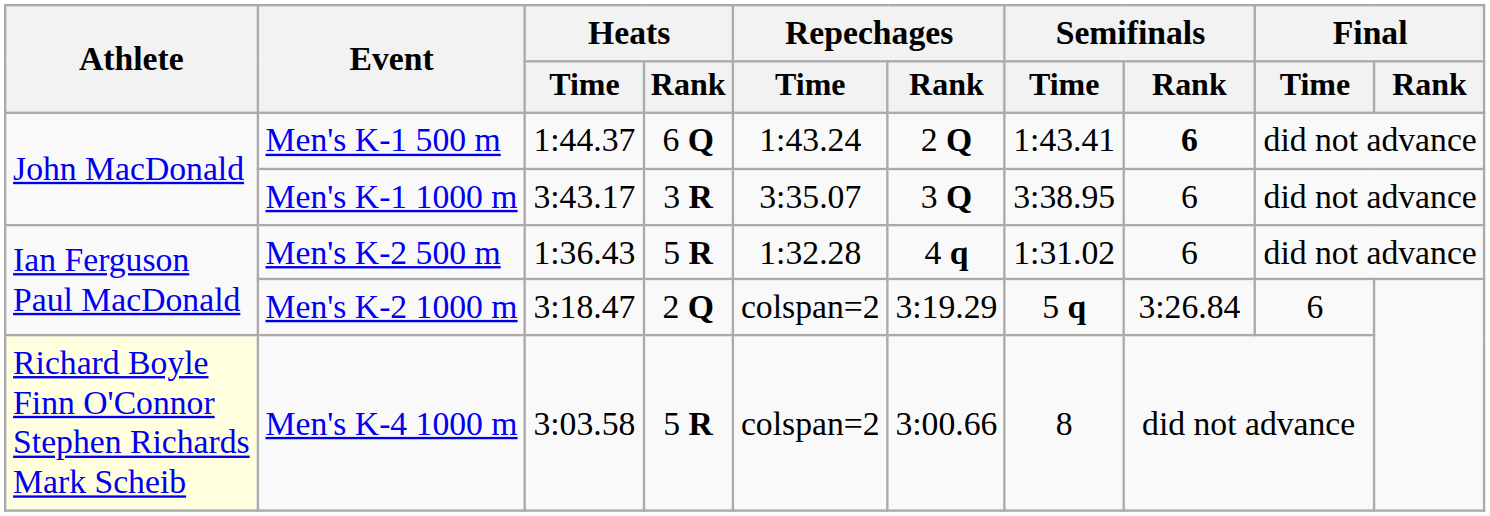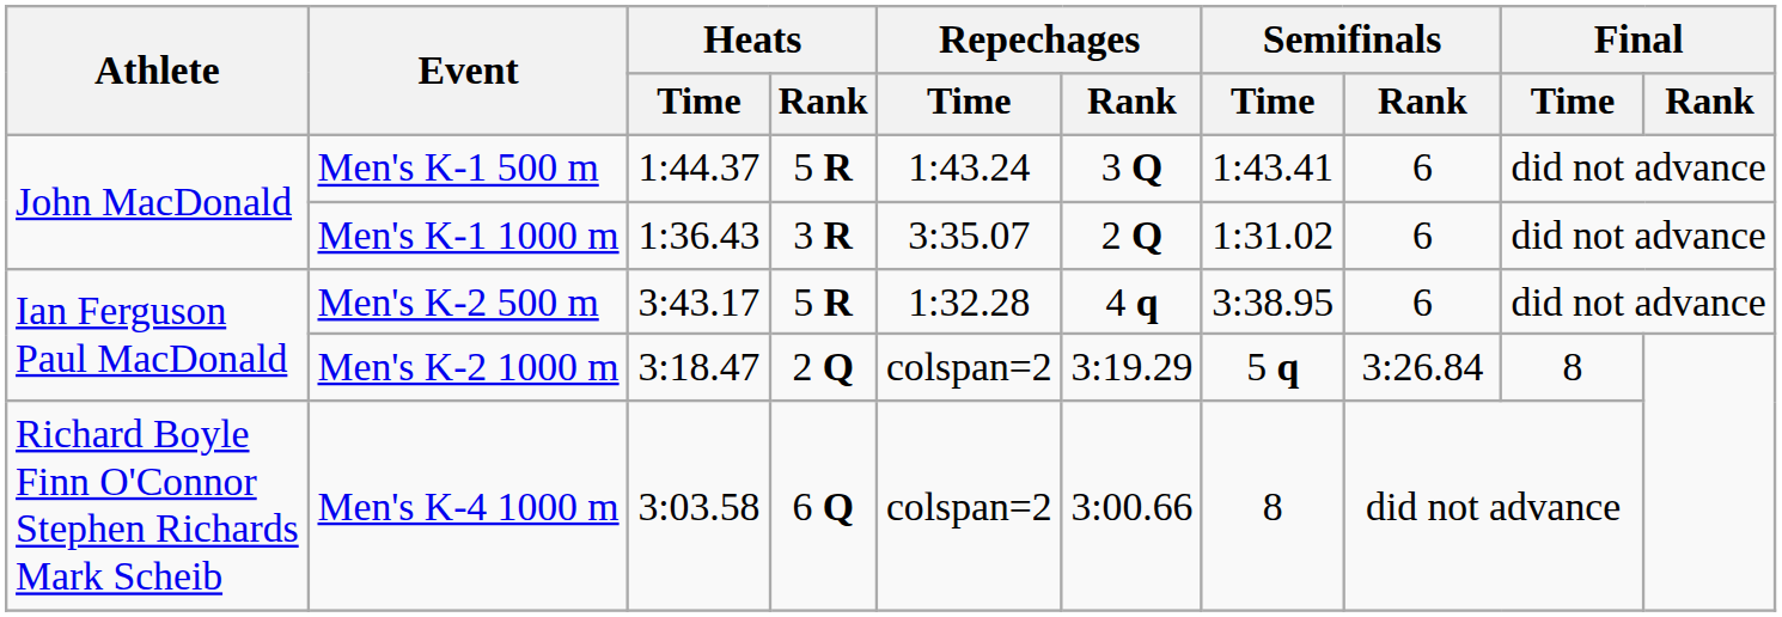Men's K-1 500 m | Heats / Rank: 6 Q -> 5 R
Men's K-1 500 m | Repechages / Rank: 2 Q -> 3 Q
Men's K-1 500 m | Semifinals / Rank: bold -> normal
Men's K-1 1000 m | Heats / Time: 3:43.17 -> 1:36.43
Men's K-1 1000 m | Repechages / Rank: 3 Q -> 2 Q
Men's K-1 1000 m | Semifinals / Time: 3:38.95 -> 1:31.02
Men's K-2 500 m | Heats / Time: 1:36.43 -> 3:43.17
Men's K-2 500 m | Semifinals / Time: 1:31.02 -> 3:38.95
Men's K-2 1000 m | Final / Time: 6 -> 8
Men's K-4 1000 m | Athlete: lightyellow background -> no background
Men's K-4 1000 m | Heats / Rank: 5 R -> 6 Q
